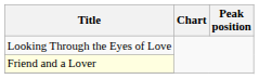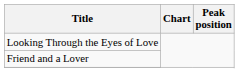Friend and a Lover | Title: lightyellow background -> no background
